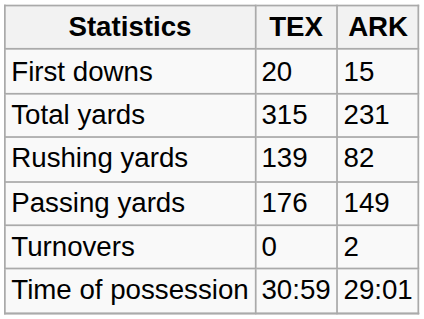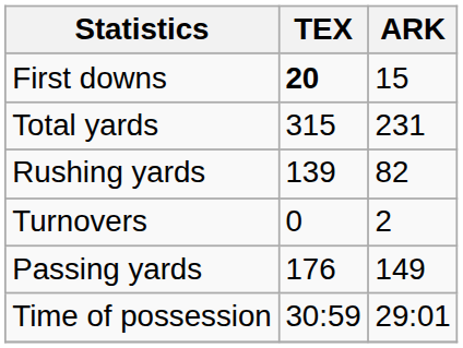First downs | TEX: normal -> bold
rows swapped: Passing yards <-> Turnovers
